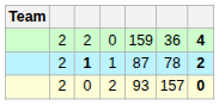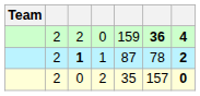row 2 | column 6: normal -> bold
row 4 | column 5: 93 -> 35
